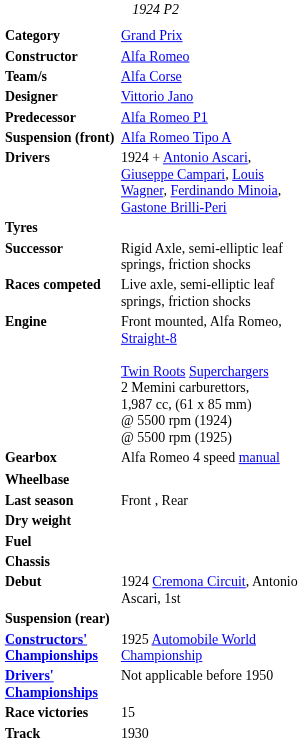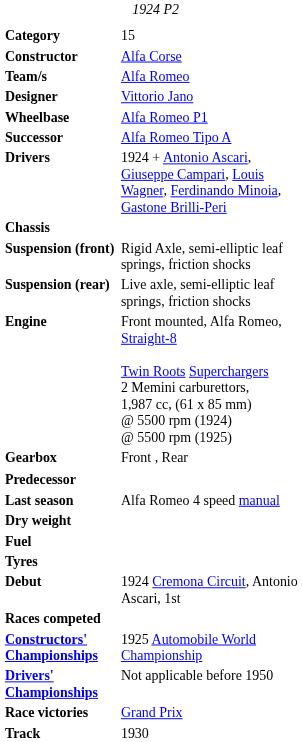row 2 | column 2: Grand Prix -> 15
row 3 | column 2: Alfa Romeo -> Alfa Corse
row 4 | column 2: Alfa Corse -> Alfa Romeo
row 6 | column 1: Predecessor -> Wheelbase
row 7 | column 1: Suspension (front) -> Successor
row 9 | column 1: Tyres -> Chassis
row 10 | column 1: Successor -> Suspension (front)
row 11 | column 1: Races competed -> Suspension (rear)
row 13 | column 2: Alfa Romeo 4 speed manual -> Front , Rear
row 14 | column 1: Wheelbase -> Predecessor
row 15 | column 2: Front , Rear -> Alfa Romeo 4 speed manual
row 18 | column 1: Chassis -> Tyres
row 20 | column 1: Suspension (rear) -> Races competed
row 23 | column 2: 15 -> Grand Prix
